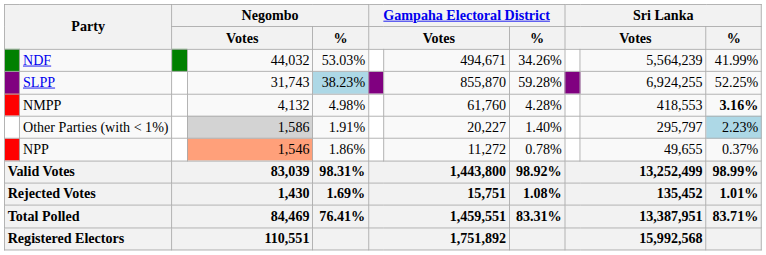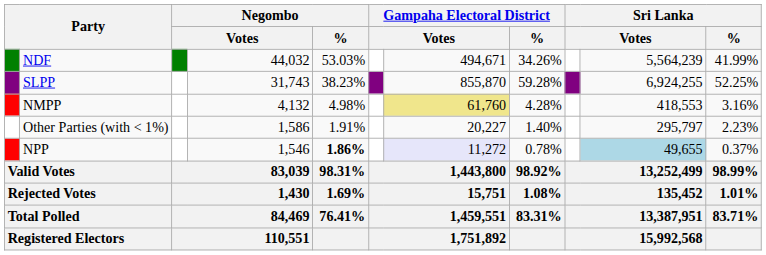SLPP | Negombo / %: lightblue background -> no background
NMPP | column 7: no background -> khaki background
NMPP | Sri Lanka / %: bold -> normal
Other Parties (with < 1%) | column 4: lightgrey background -> no background
Other Parties (with < 1%) | Sri Lanka / %: lightblue background -> no background
NPP | column 4: lightsalmon background -> no background
NPP | Negombo / %: normal -> bold
NPP | column 7: no background -> lavender background
NPP | column 10: no background -> lightblue background
